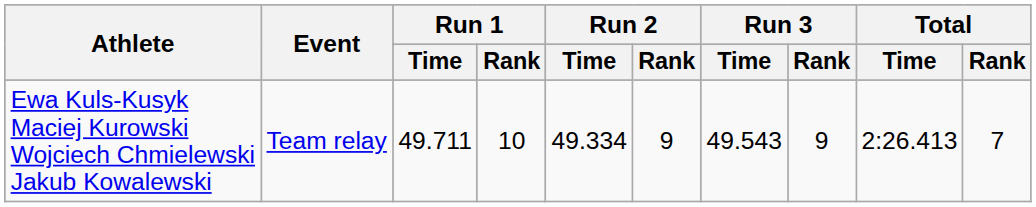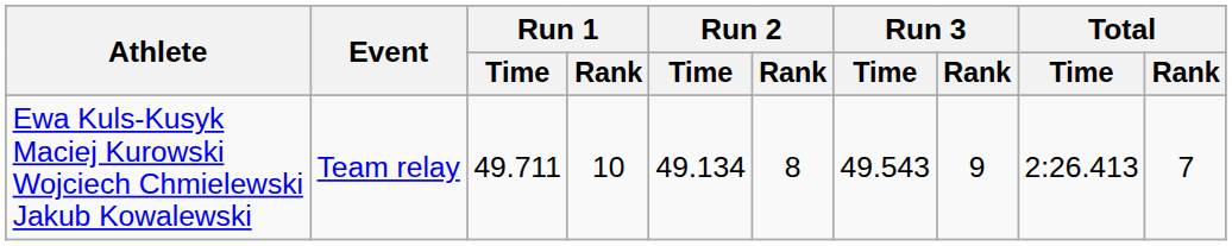row 3 | Run 2 / Time: 49.334 -> 49.134
row 3 | Run 2 / Rank: 9 -> 8
